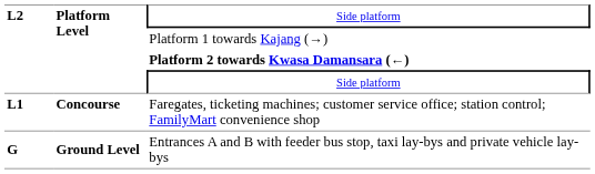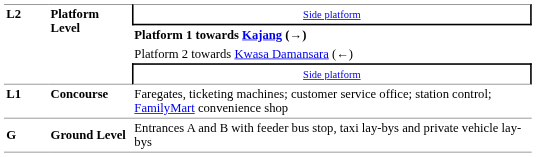Platform 1 towards Kajang (→) | column 3: normal -> bold
Platform 2 towards Kwasa Damansara (←) | column 3: bold -> normal
